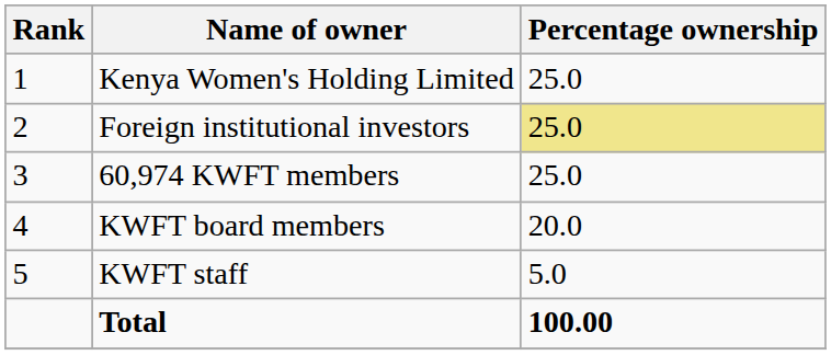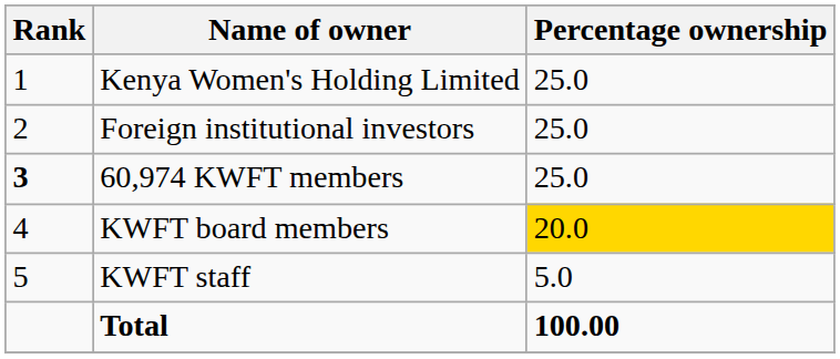Foreign institutional investors | Percentage ownership: khaki background -> no background
60,974 KWFT members | Rank: normal -> bold
KWFT board members | Percentage ownership: no background -> gold background
